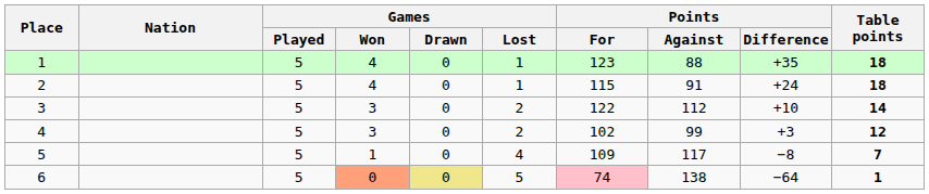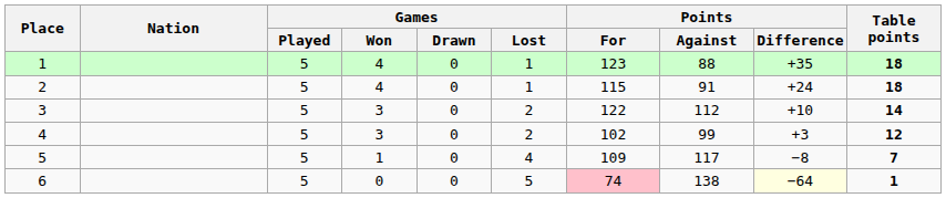6 | Games / Won: lightsalmon background -> no background
6 | Games / Drawn: khaki background -> no background
6 | Points / Difference: no background -> lightyellow background
